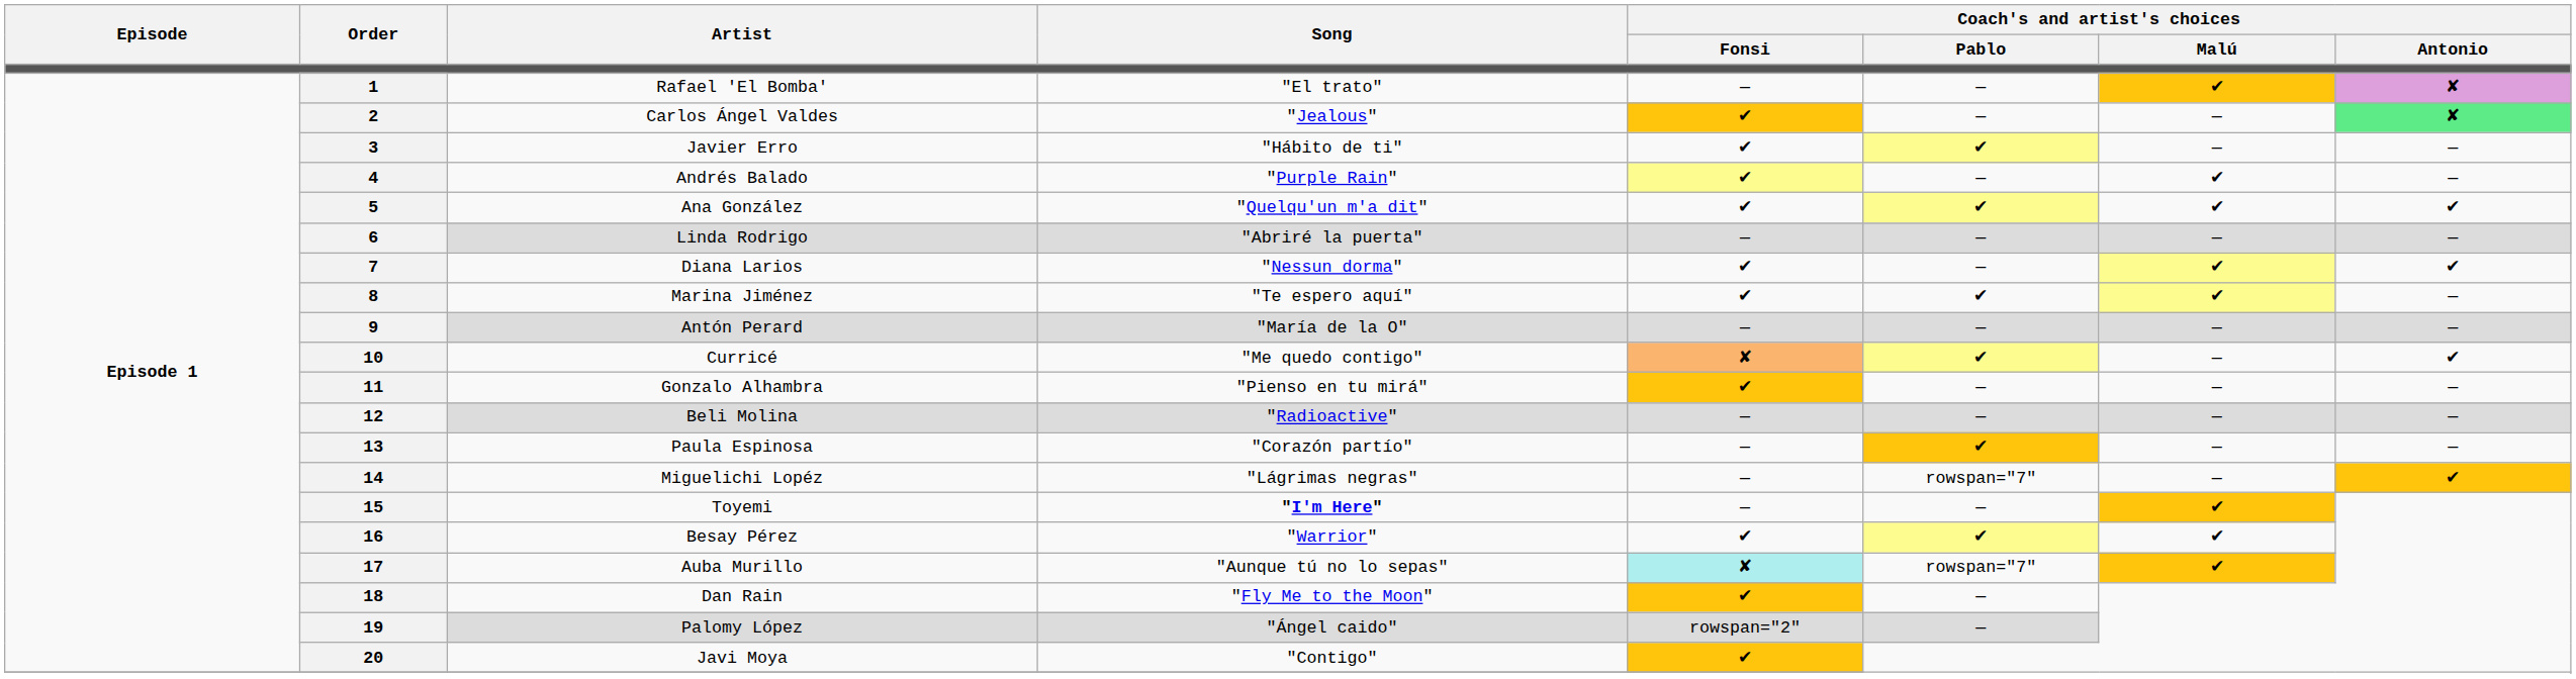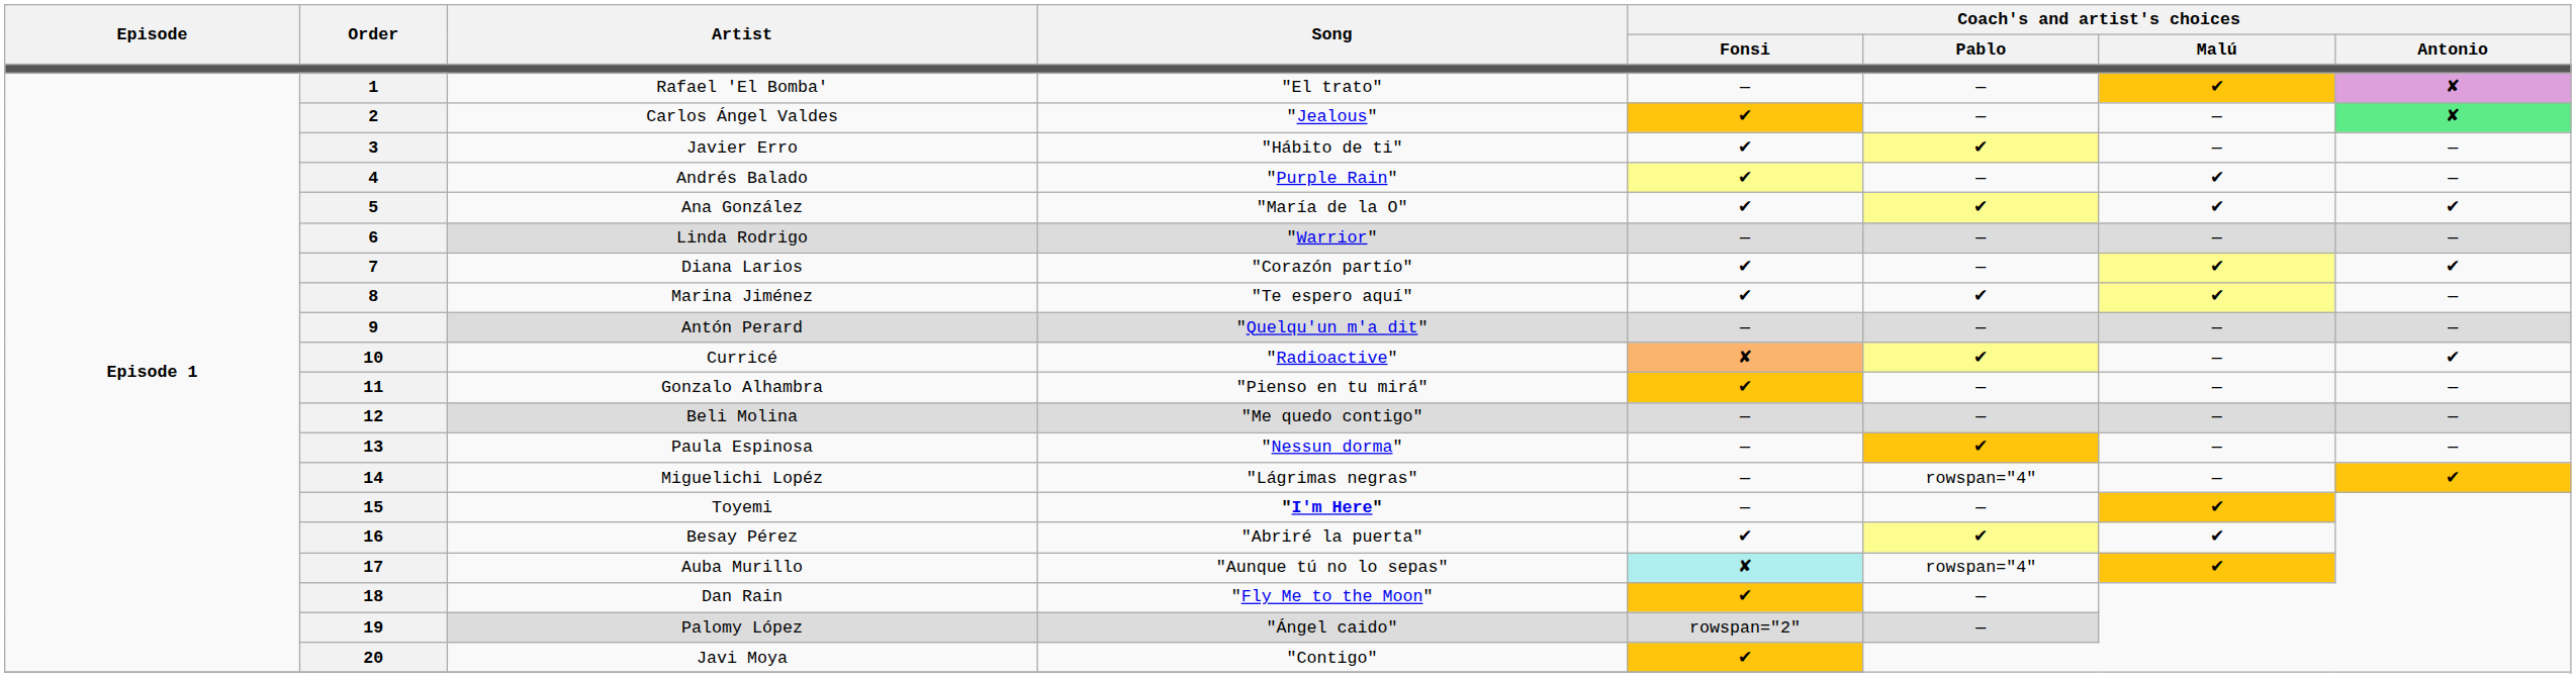5 | Song: "Quelqu'un m'a dit" -> "María de la O"
6 | Song: "Abriré la puerta" -> "Warrior"
7 | Song: "Nessun dorma" -> "Corazón partío"
9 | Song: "María de la O" -> "Quelqu'un m'a dit"
10 | Song: "Me quedo contigo" -> "Radioactive"
12 | Song: "Radioactive" -> "Me quedo contigo"
13 | Song: "Corazón partío" -> "Nessun dorma"
14 | Coach's and artist's choices / Pablo: rowspan="7" -> rowspan="4"
16 | Song: "Warrior" -> "Abriré la puerta"
17 | Coach's and artist's choices / Pablo: rowspan="7" -> rowspan="4"
